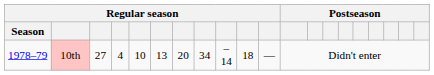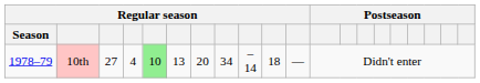10th | column 5: no background -> lightgreen background
